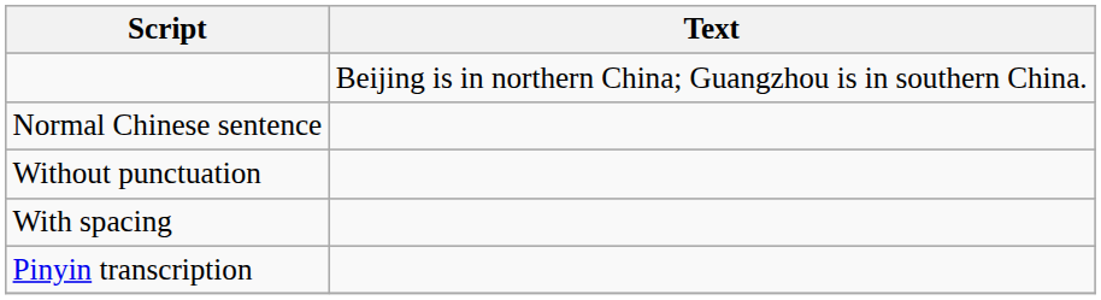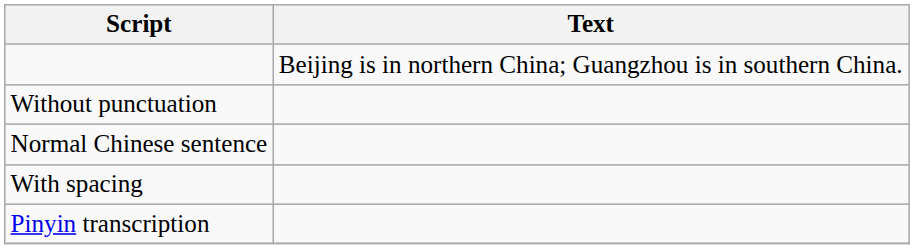row 3 | Script: Normal Chinese sentence -> Without punctuation
row 4 | Script: Without punctuation -> Normal Chinese sentence
